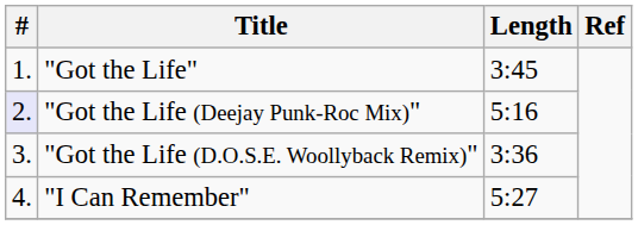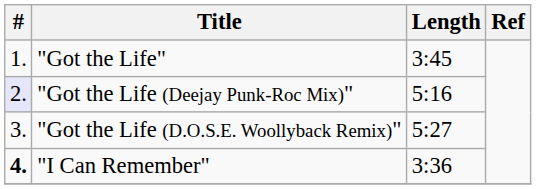"Got the Life (D.O.S.E. Woollyback Remix)" | Length: 3:36 -> 5:27
"I Can Remember" | #: normal -> bold
"I Can Remember" | Length: 5:27 -> 3:36
